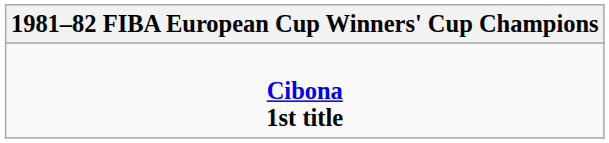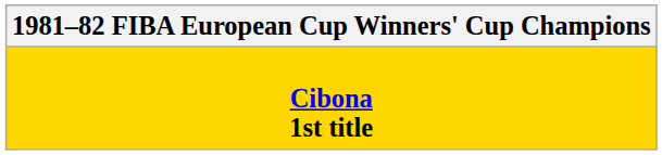row 2 | column 1: no background -> gold background
